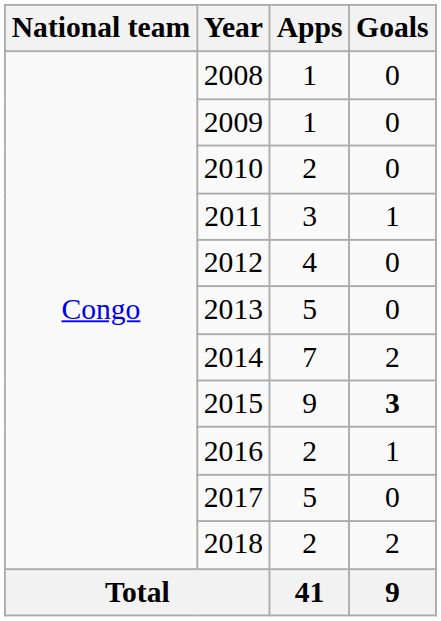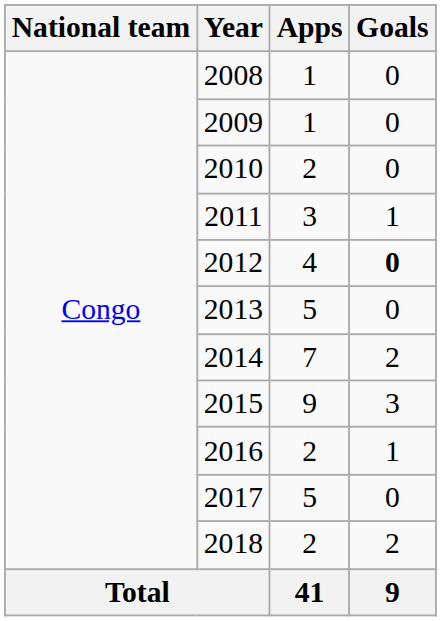2012 | Goals: normal -> bold
2015 | Goals: bold -> normal
